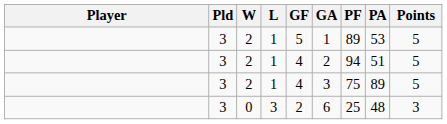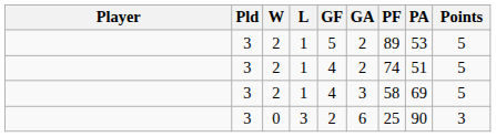row 2 | GA: 1 -> 2
row 3 | PF: 94 -> 74
row 4 | PF: 75 -> 58
row 4 | PA: 89 -> 69
row 5 | PA: 48 -> 90
